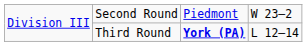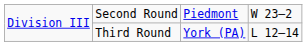Division III / Third Round | column 3: bold -> normal
